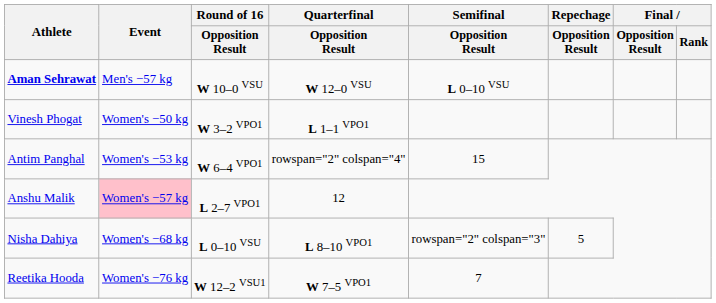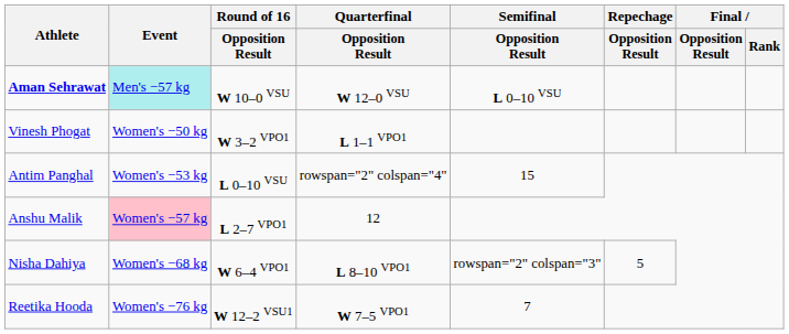Aman Sehrawat | Event: no background -> paleturquoise background
Antim Panghal | Round of 16 / Opposition Result: W 6–4 VPO1 -> L 0–10 VSU
Nisha Dahiya | Round of 16 / Opposition Result: L 0–10 VSU -> W 6–4 VPO1
